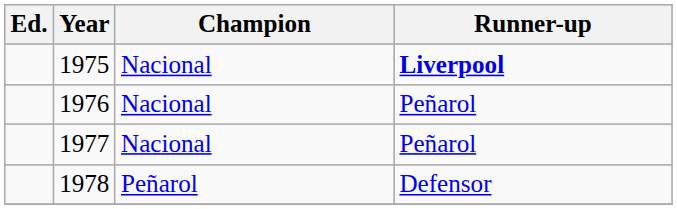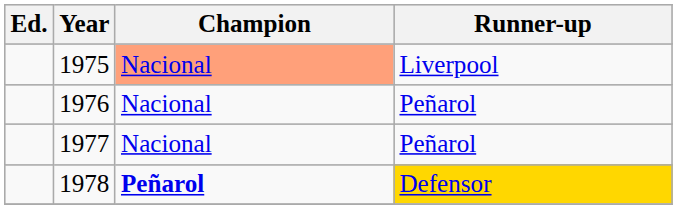1975 | Champion: no background -> lightsalmon background
1975 | Runner-up: bold -> normal
1978 | Champion: normal -> bold
1978 | Runner-up: no background -> gold background
